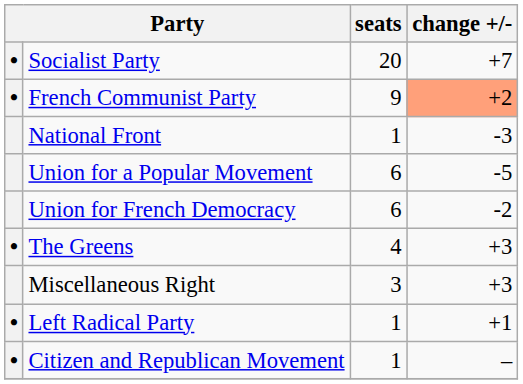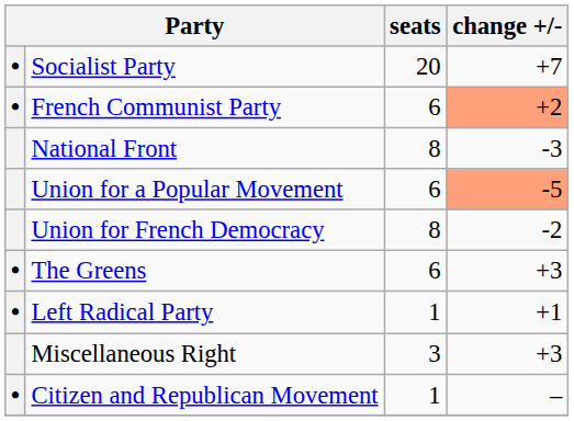French Communist Party | seats: 9 -> 6
National Front | seats: 1 -> 8
Union for a Popular Movement | change +/-: no background -> lightsalmon background
Union for French Democracy | seats: 6 -> 8
The Greens | seats: 4 -> 6
rows swapped: Left Radical Party <-> Miscellaneous Right
